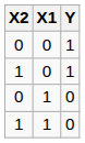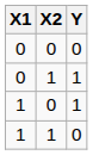columns swapped: X1 <-> X2
row 2 | Y: 1 -> 0
row 4 | Y: 0 -> 1
